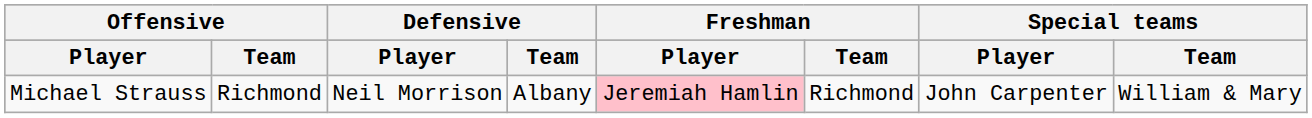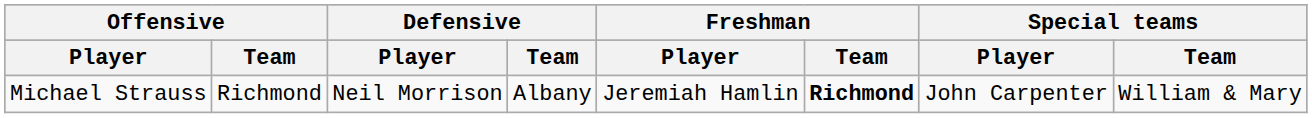Michael Strauss | Freshman / Player: pink background -> no background
Michael Strauss | Freshman / Team: normal -> bold
